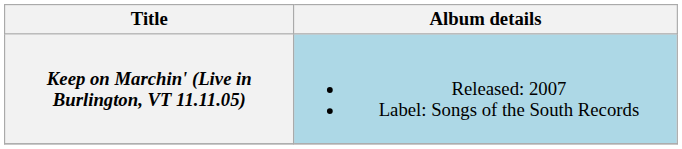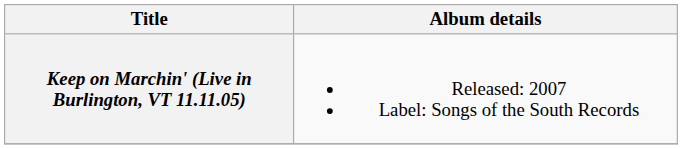Keep on Marchin' (Live in Burlington, VT 11.11.05) | Album details: lightblue background -> no background
